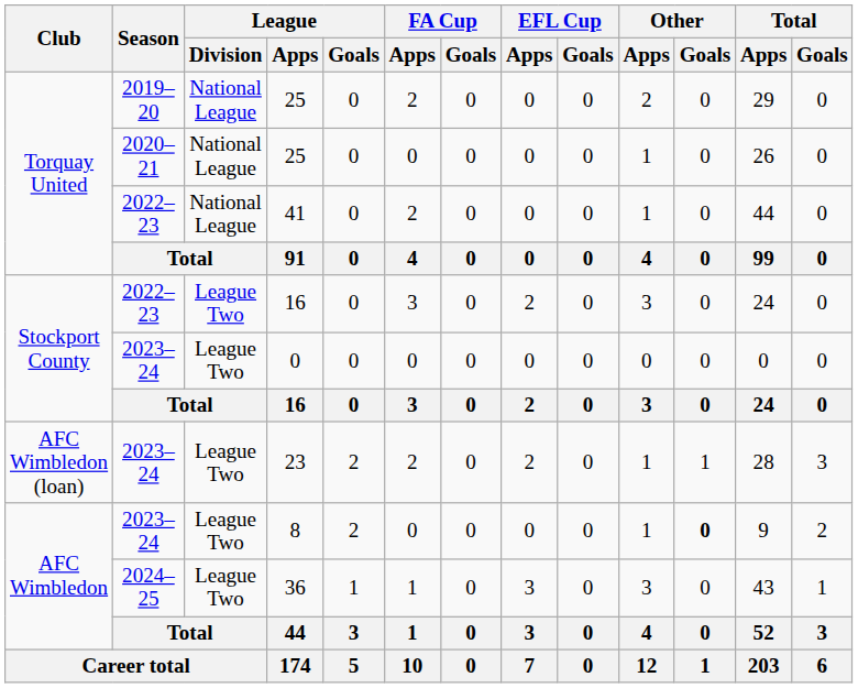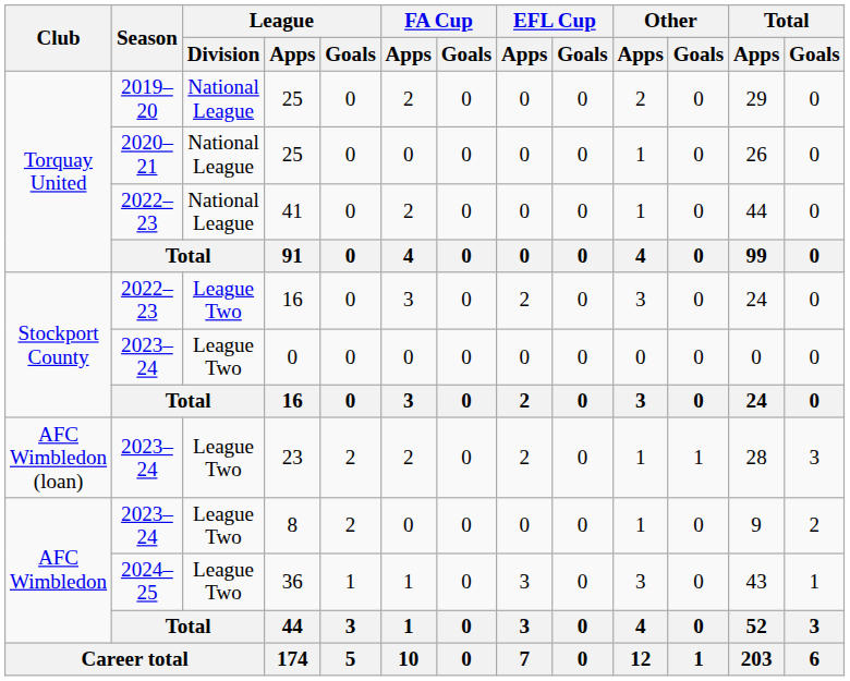8 | Other / Goals: bold -> normal
